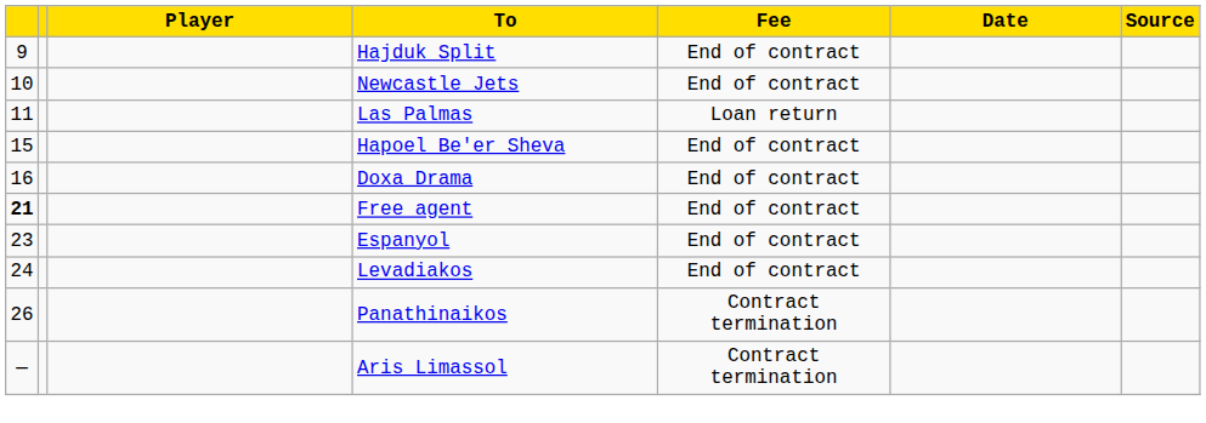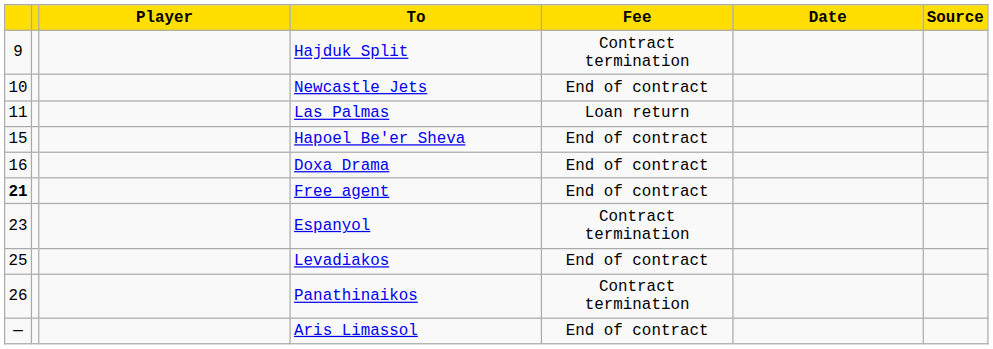Hajduk Split | Fee: End of contract -> Contract termination
Espanyol | Fee: End of contract -> Contract termination
Levadiakos | column 1: 24 -> 25
Aris Limassol | Fee: Contract termination -> End of contract
